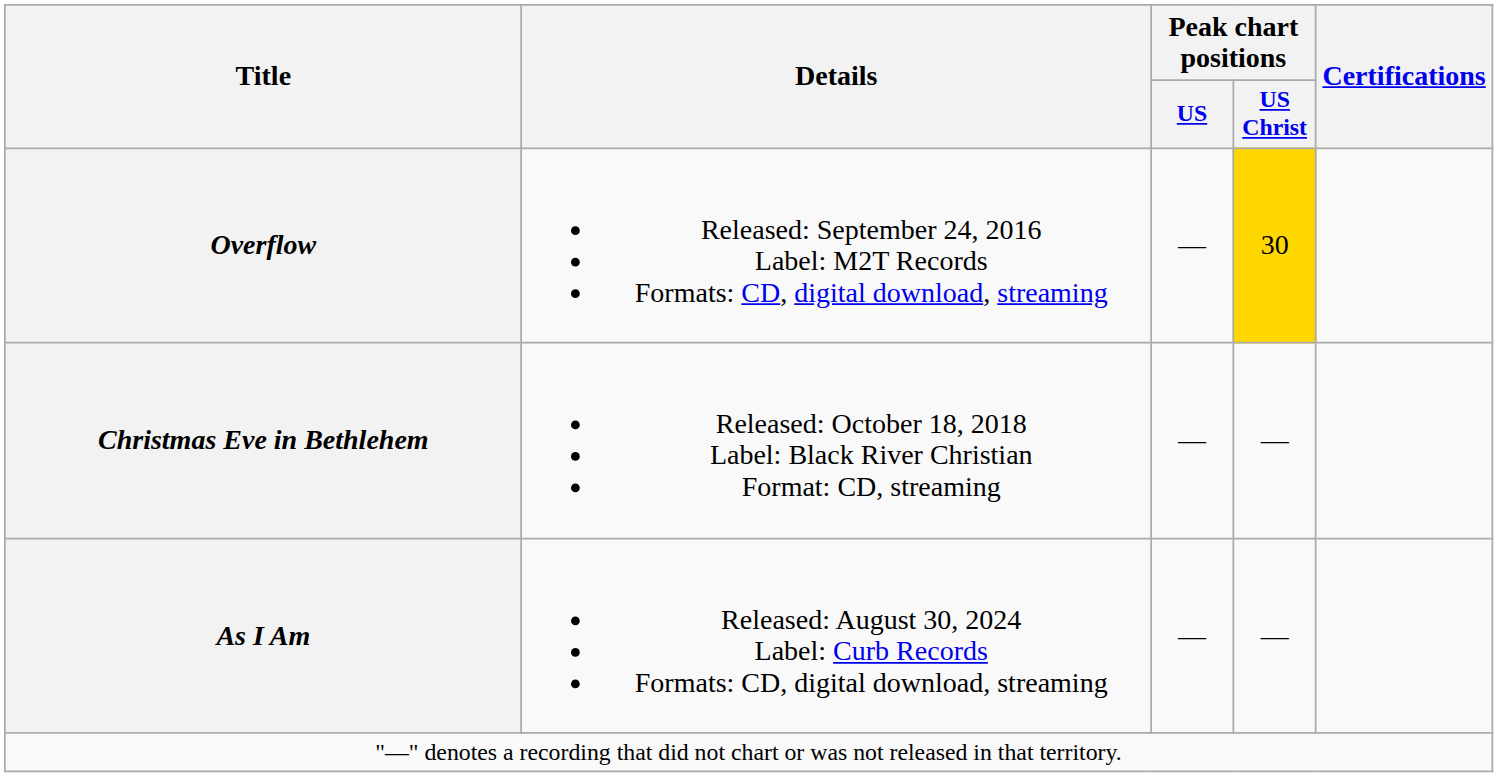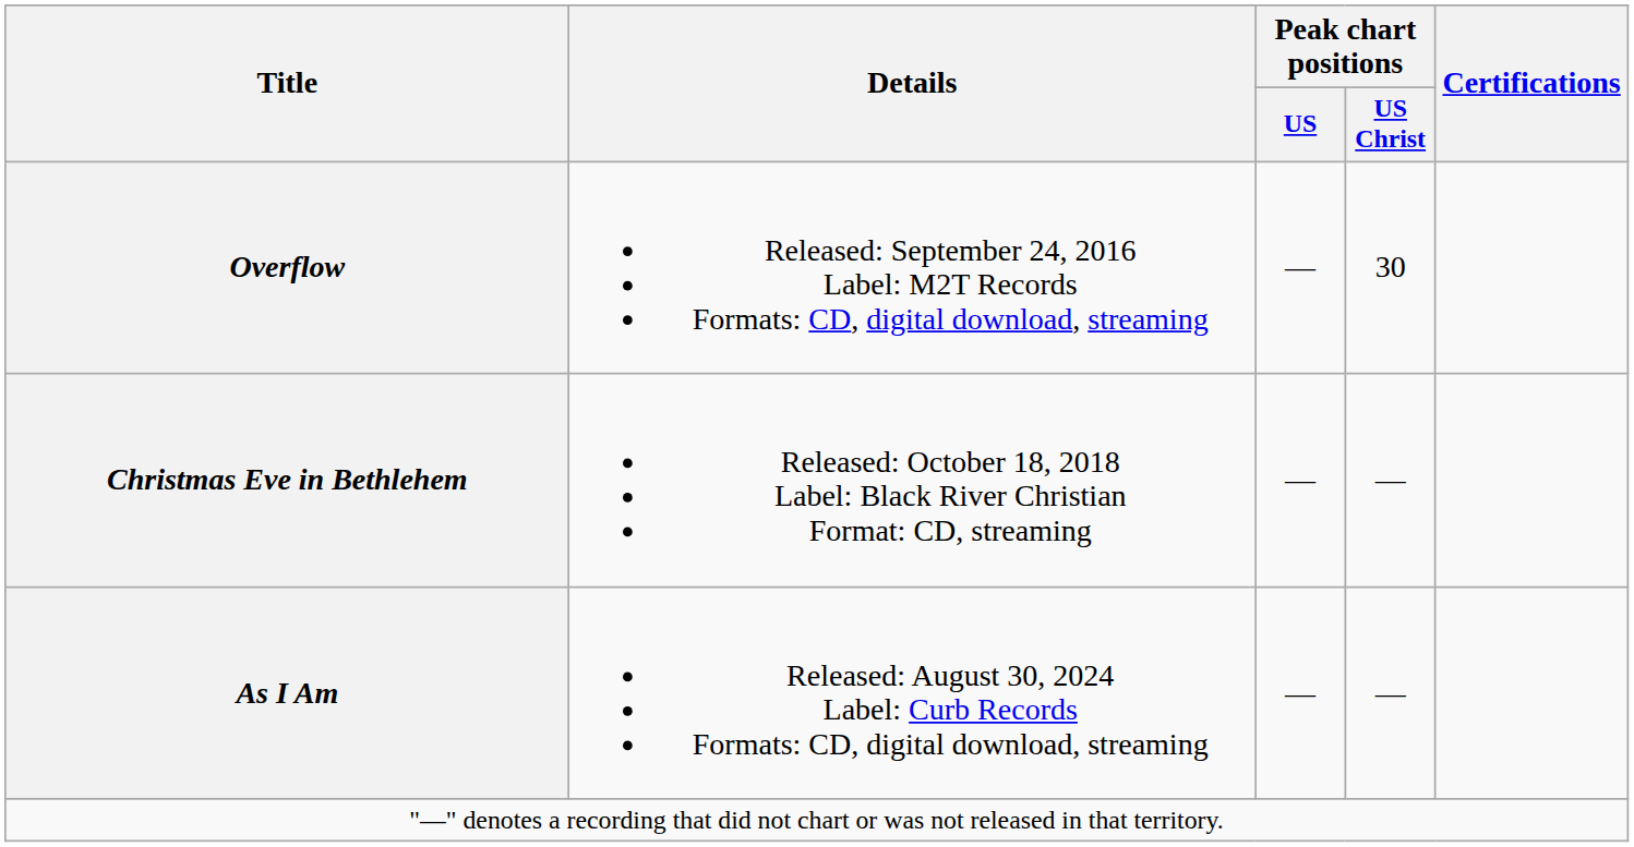Overflow | Peak chart positions / US Christ: gold background -> no background
